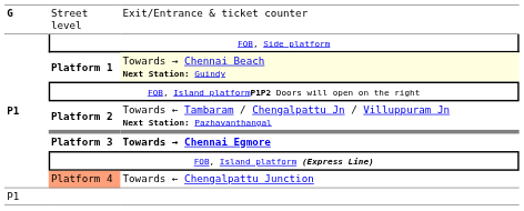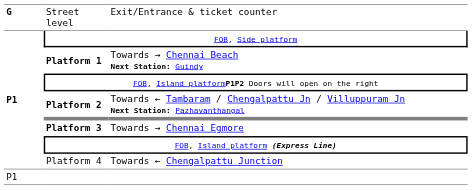Platform 1 | column 3: lightyellow background -> no background
Platform 3 | column 3: bold -> normal
Platform 4 | column 2: lightsalmon background -> no background
